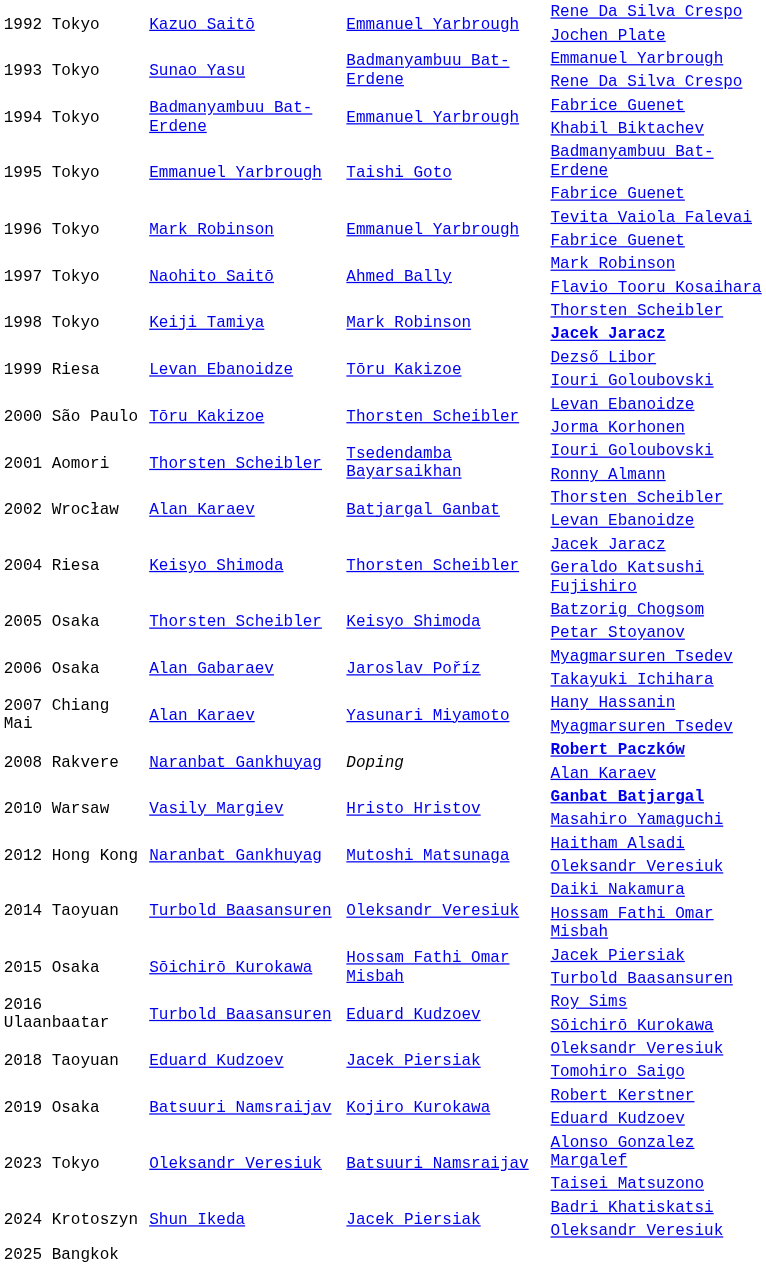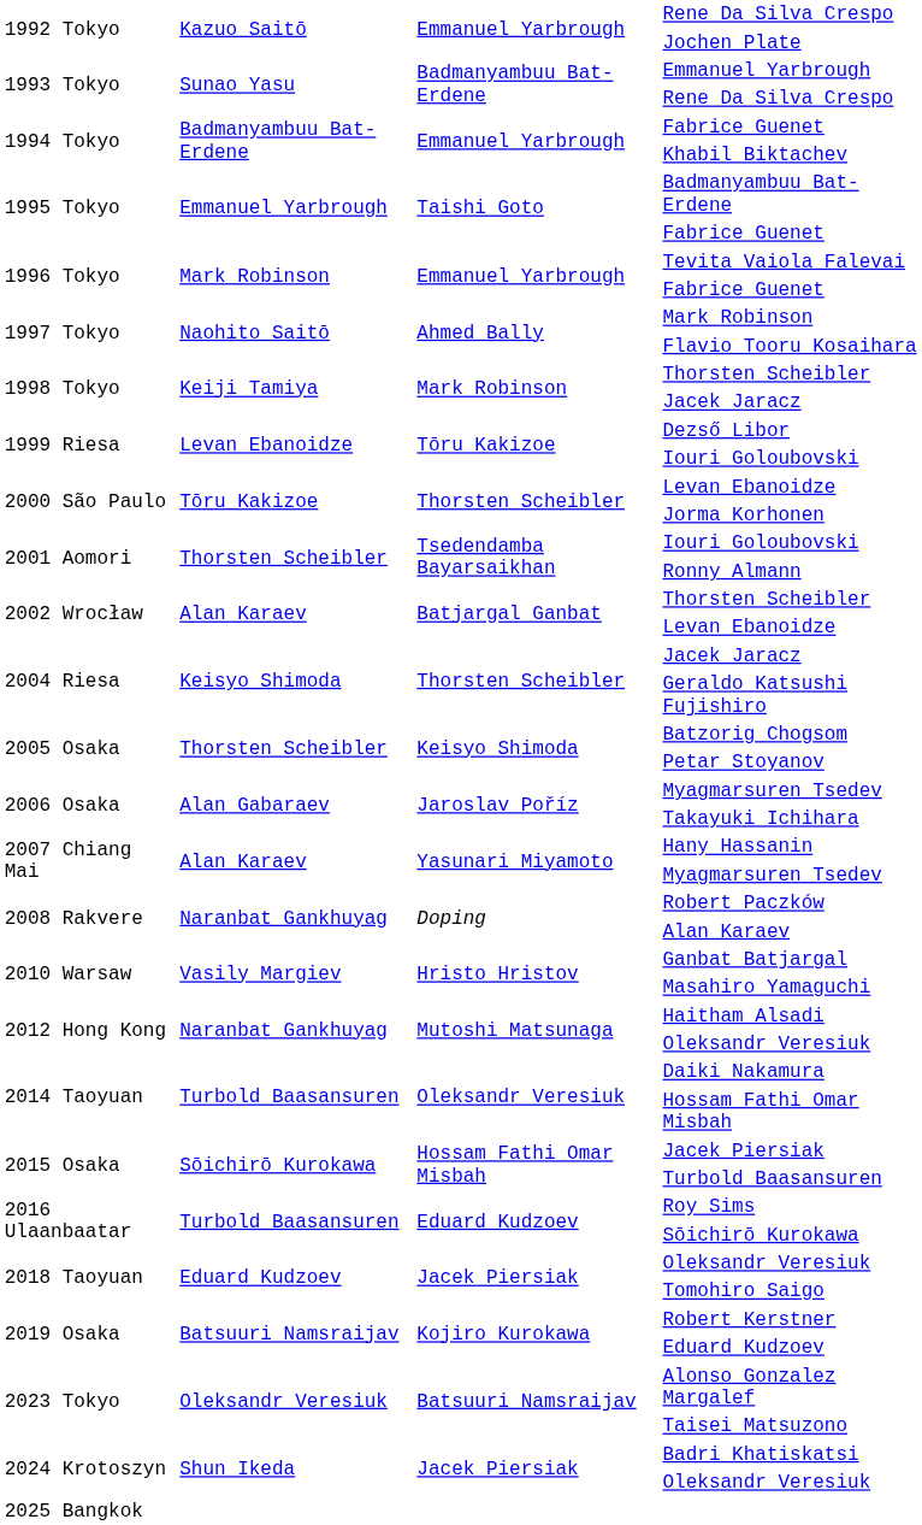1998 Tokyo / Jacek Jaracz | column 4: bold -> normal
Robert Paczków | column 4: bold -> normal
Ganbat Batjargal | column 4: bold -> normal
